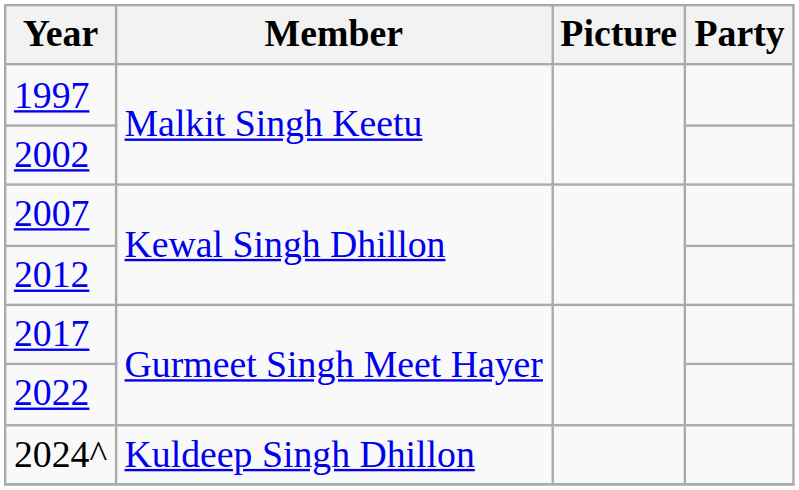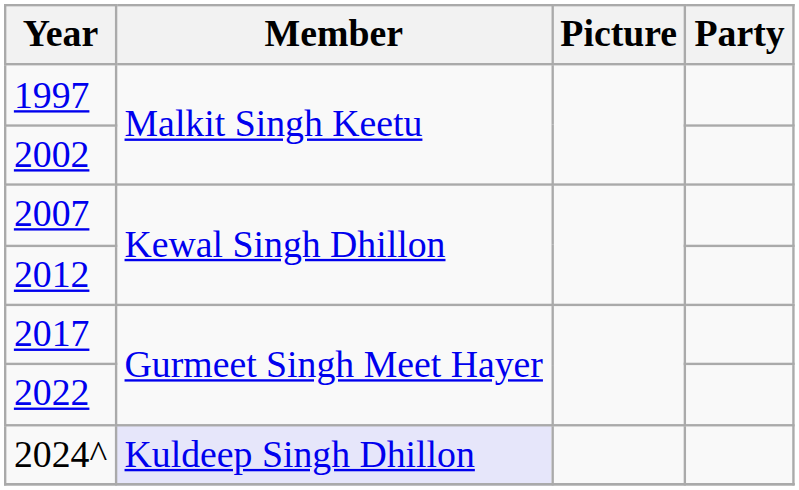2024^ | Member: no background -> lavender background
